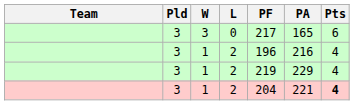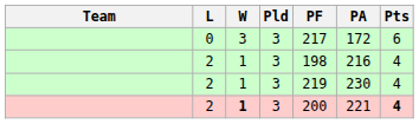columns swapped: Pld <-> L
row 2 | PA: 165 -> 172
row 3 | PF: 196 -> 198
row 4 | PA: 229 -> 230
row 5 | W: normal -> bold
row 5 | PF: 204 -> 200
